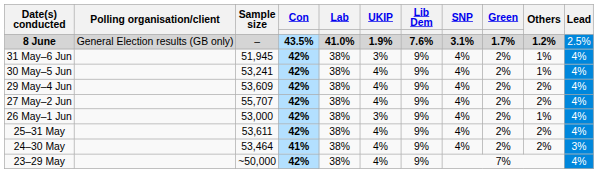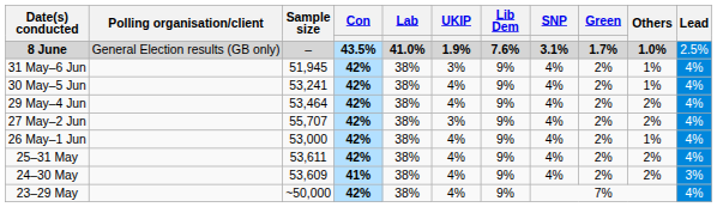8 June | Others: 1.2% -> 1.0%
29 May–4 Jun | Sample size: 53,609 -> 53,464
27 May–2 Jun | UKIP: 4% -> 3%
26 May–1 Jun | UKIP: 3% -> 4%
24–30 May | Sample size: 53,464 -> 53,609
